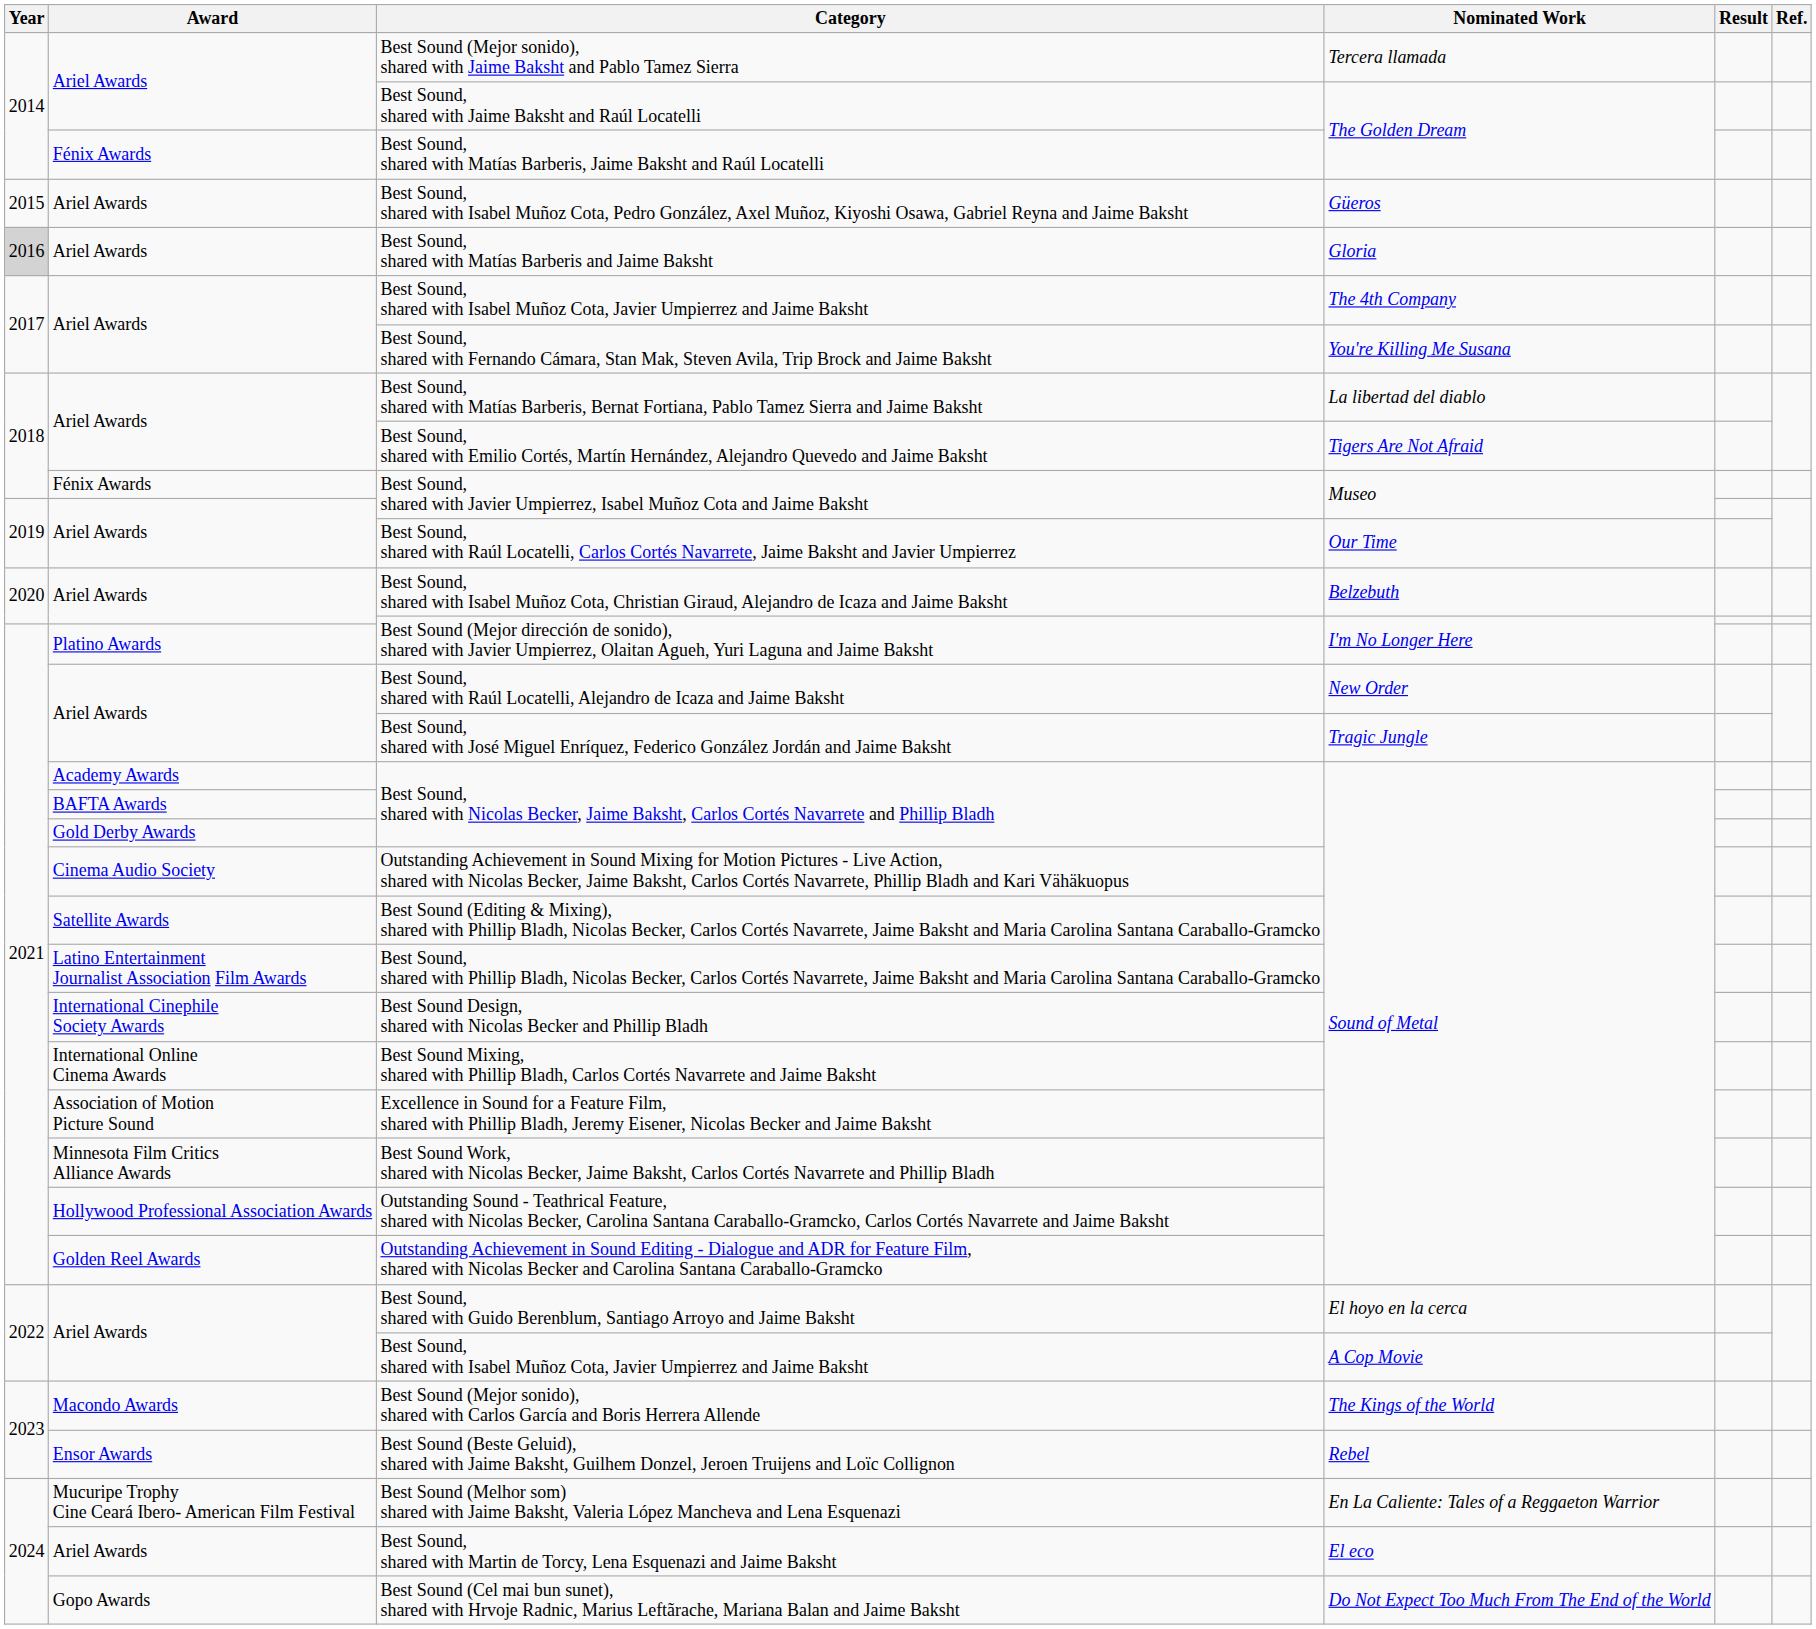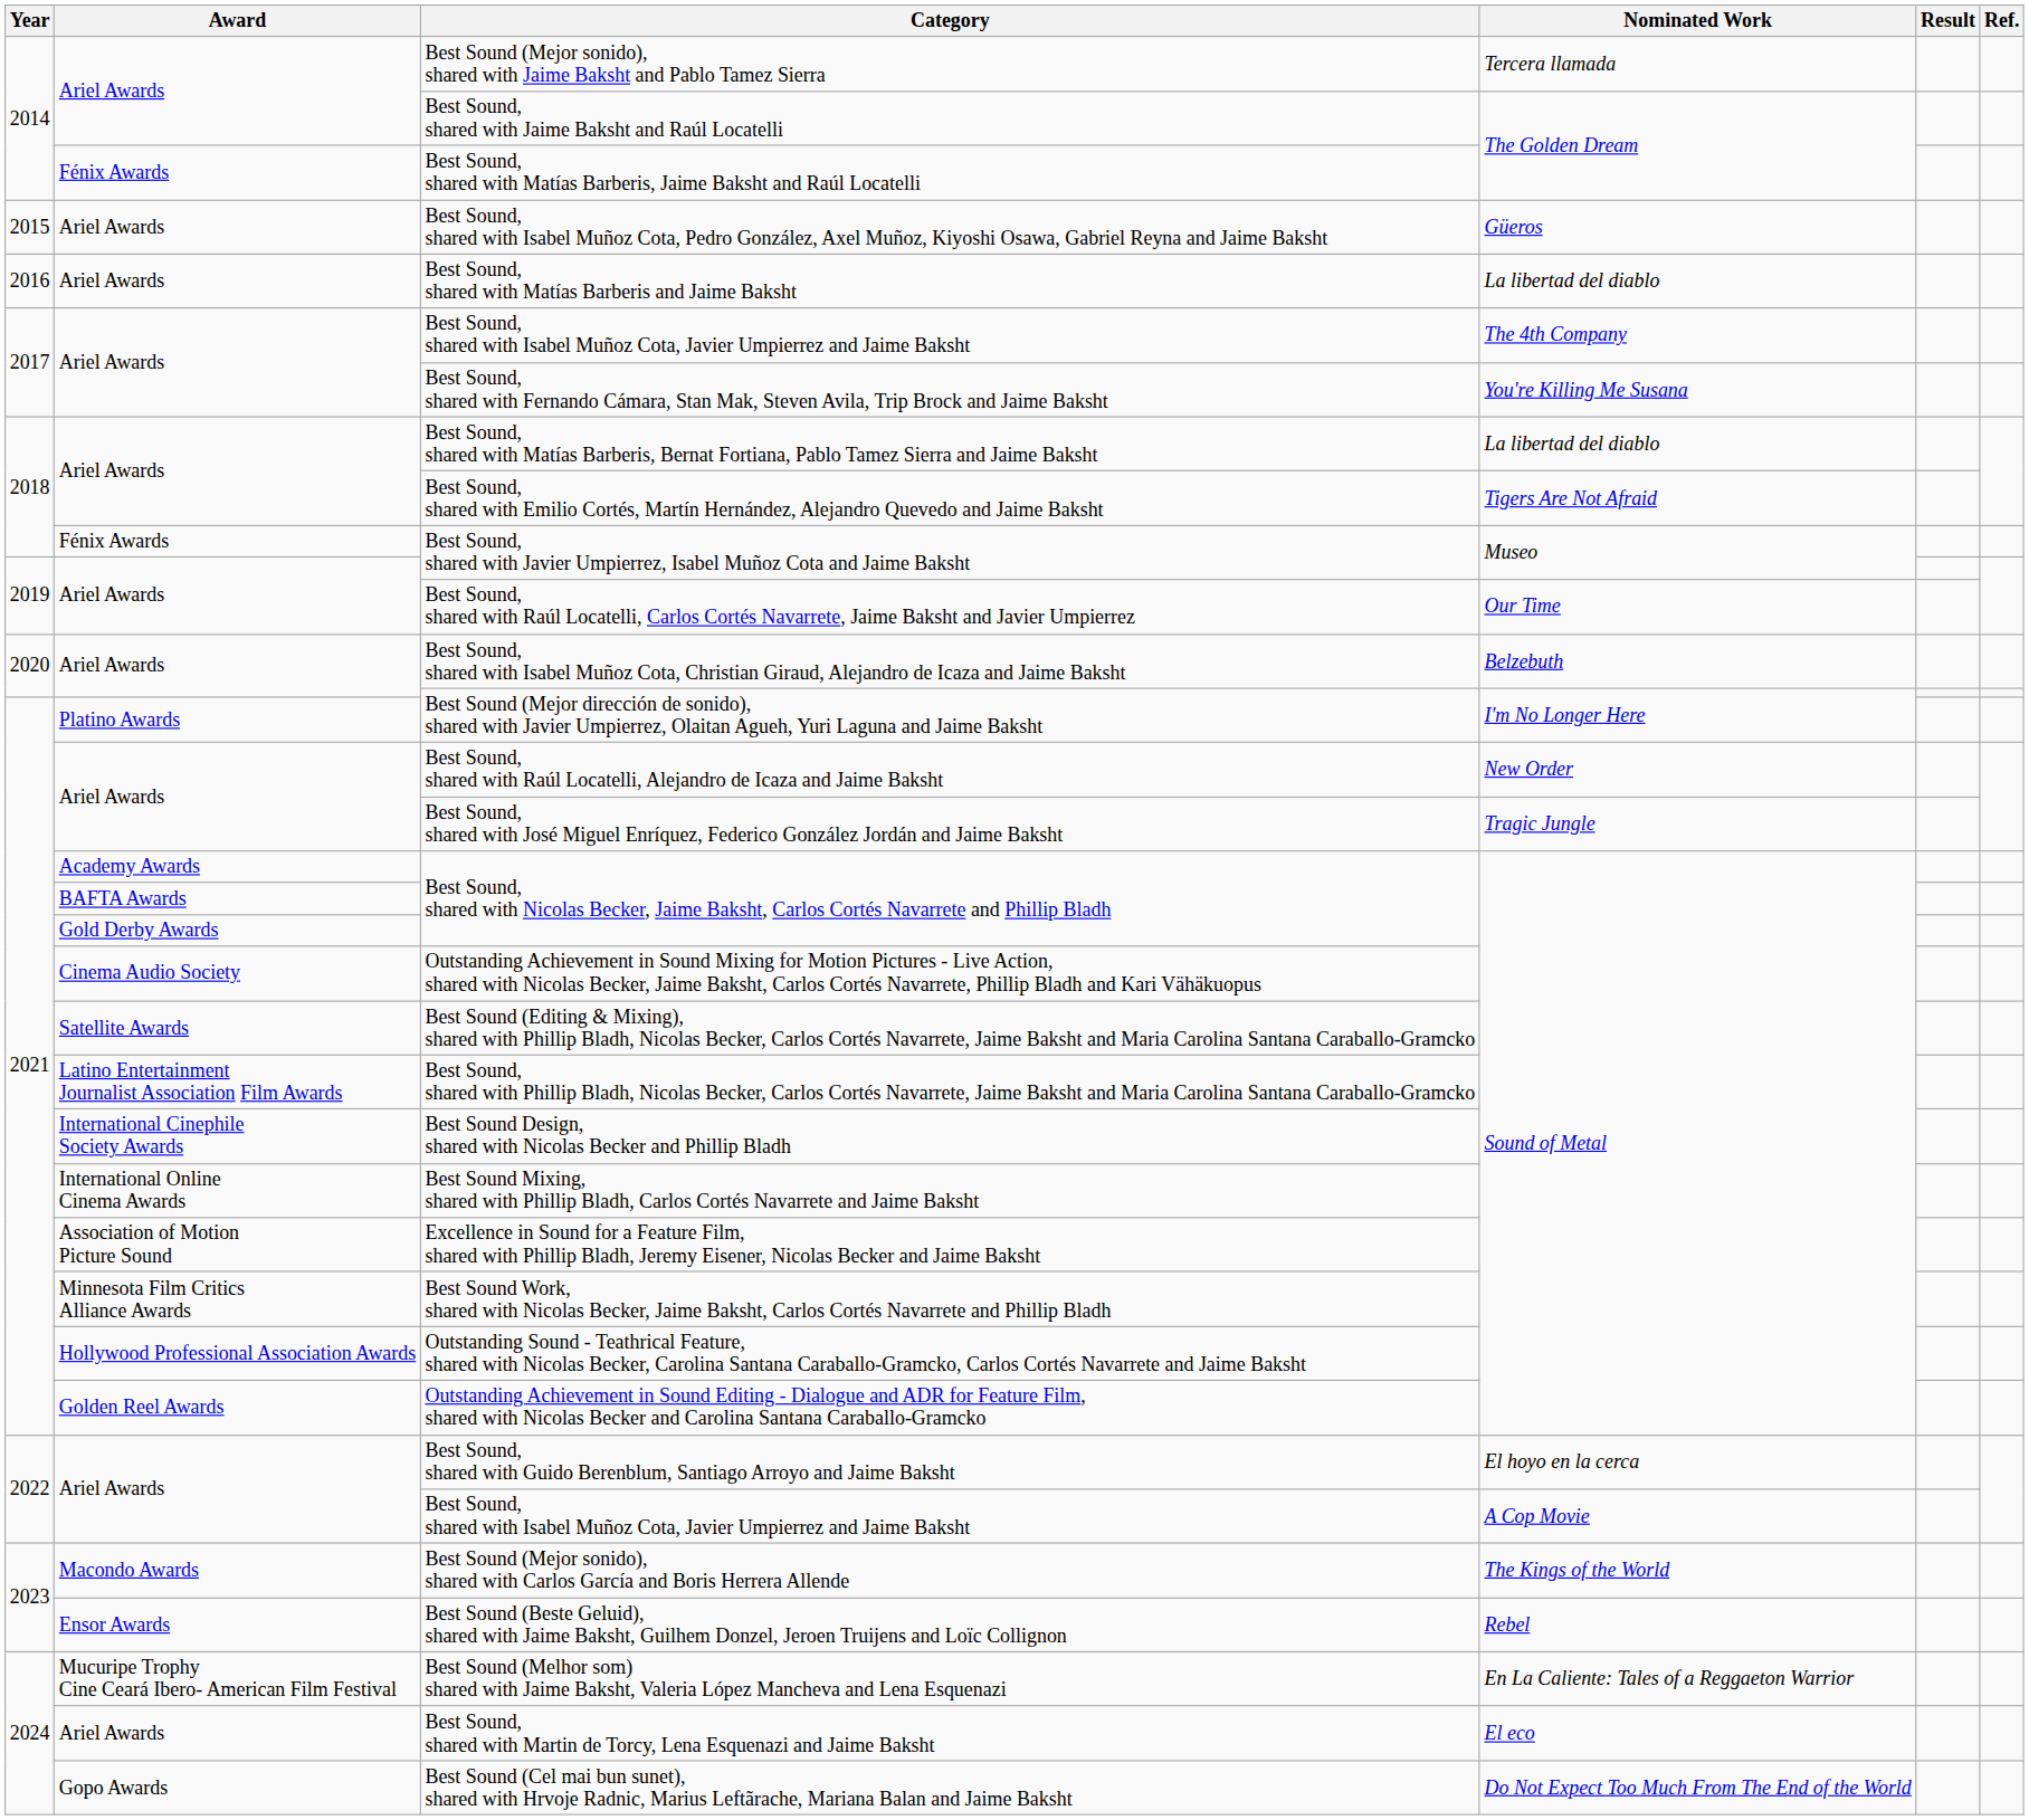Best Sound, shared with Matías Barberis and Jaime Baksht | Year: lightgrey background -> no background
Best Sound, shared with Matías Barberis and Jaime Baksht | Nominated Work: Gloria -> La libertad del diablo
